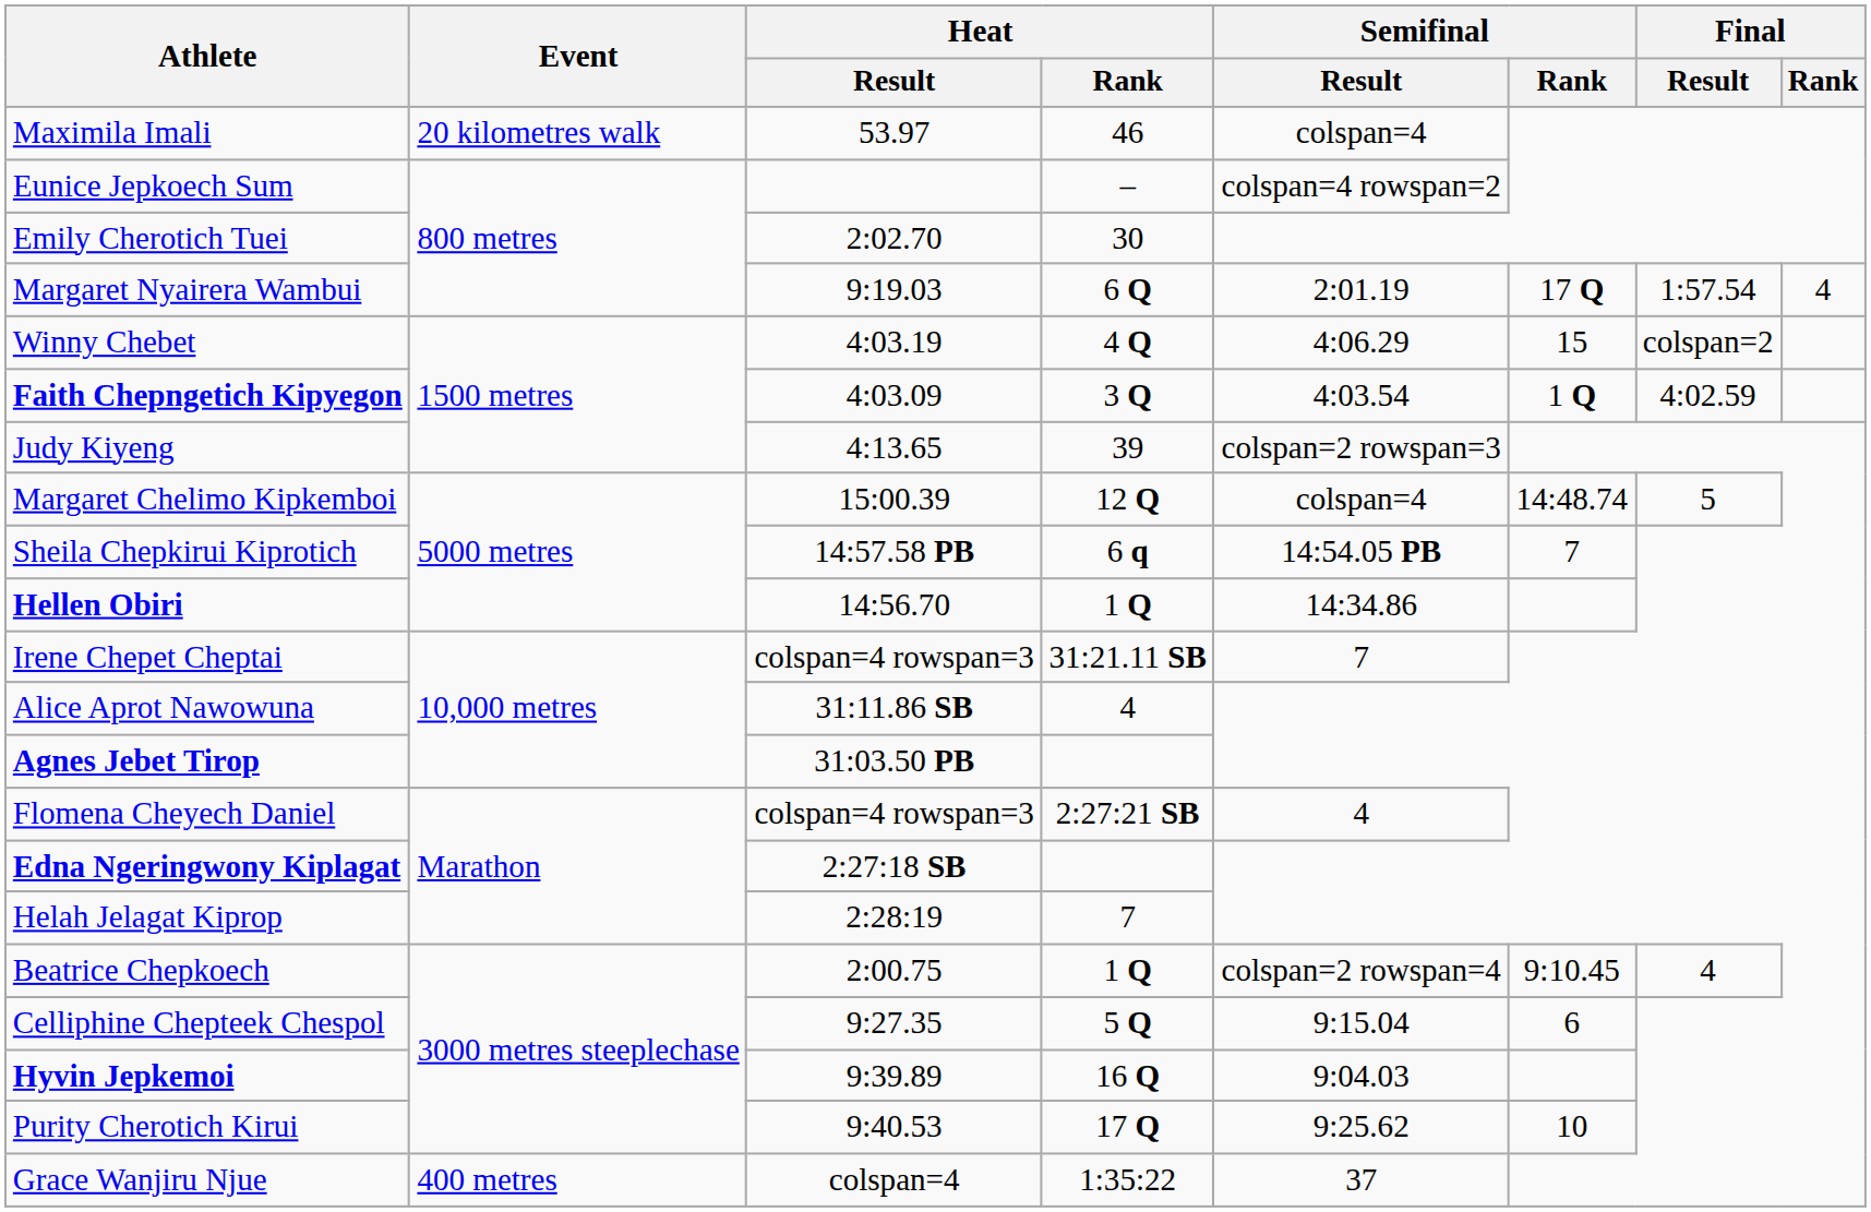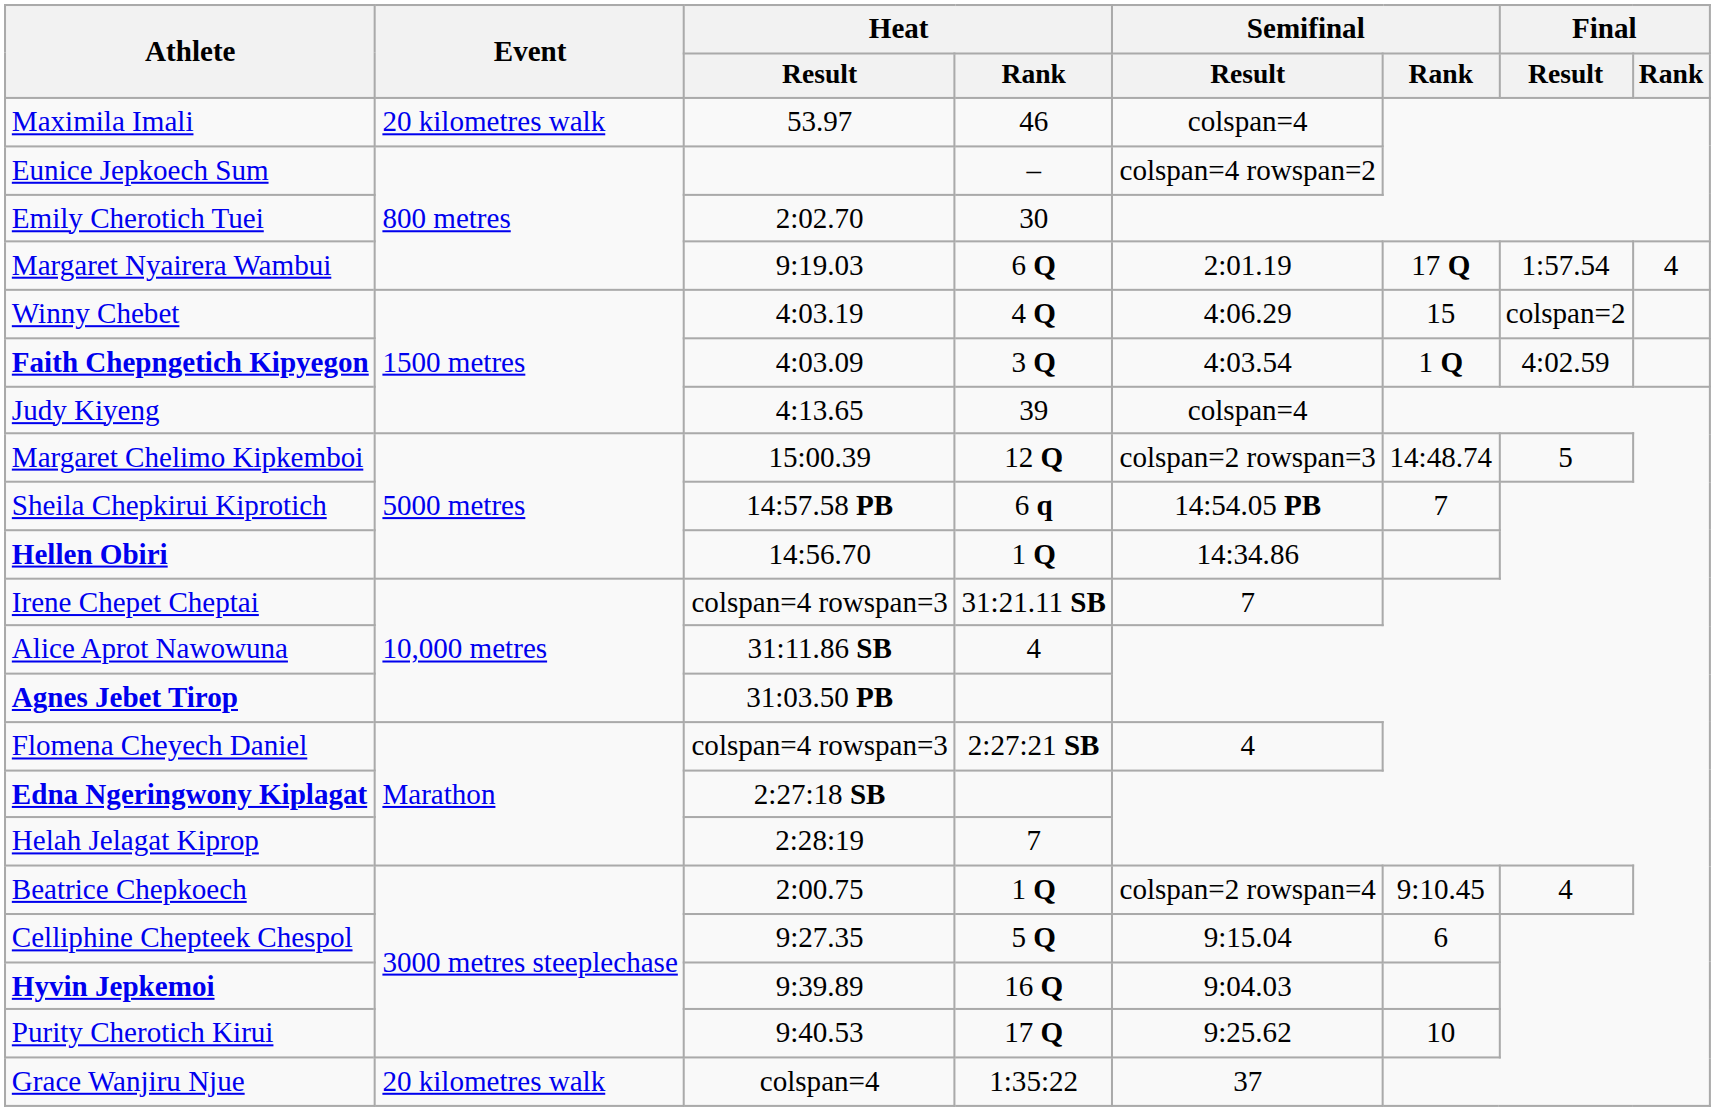Judy Kiyeng | Semifinal / Result: colspan=2 rowspan=3 -> colspan=4
Margaret Chelimo Kipkemboi | Semifinal / Result: colspan=4 -> colspan=2 rowspan=3
Grace Wanjiru Njue | Event: 400 metres -> 20 kilometres walk
